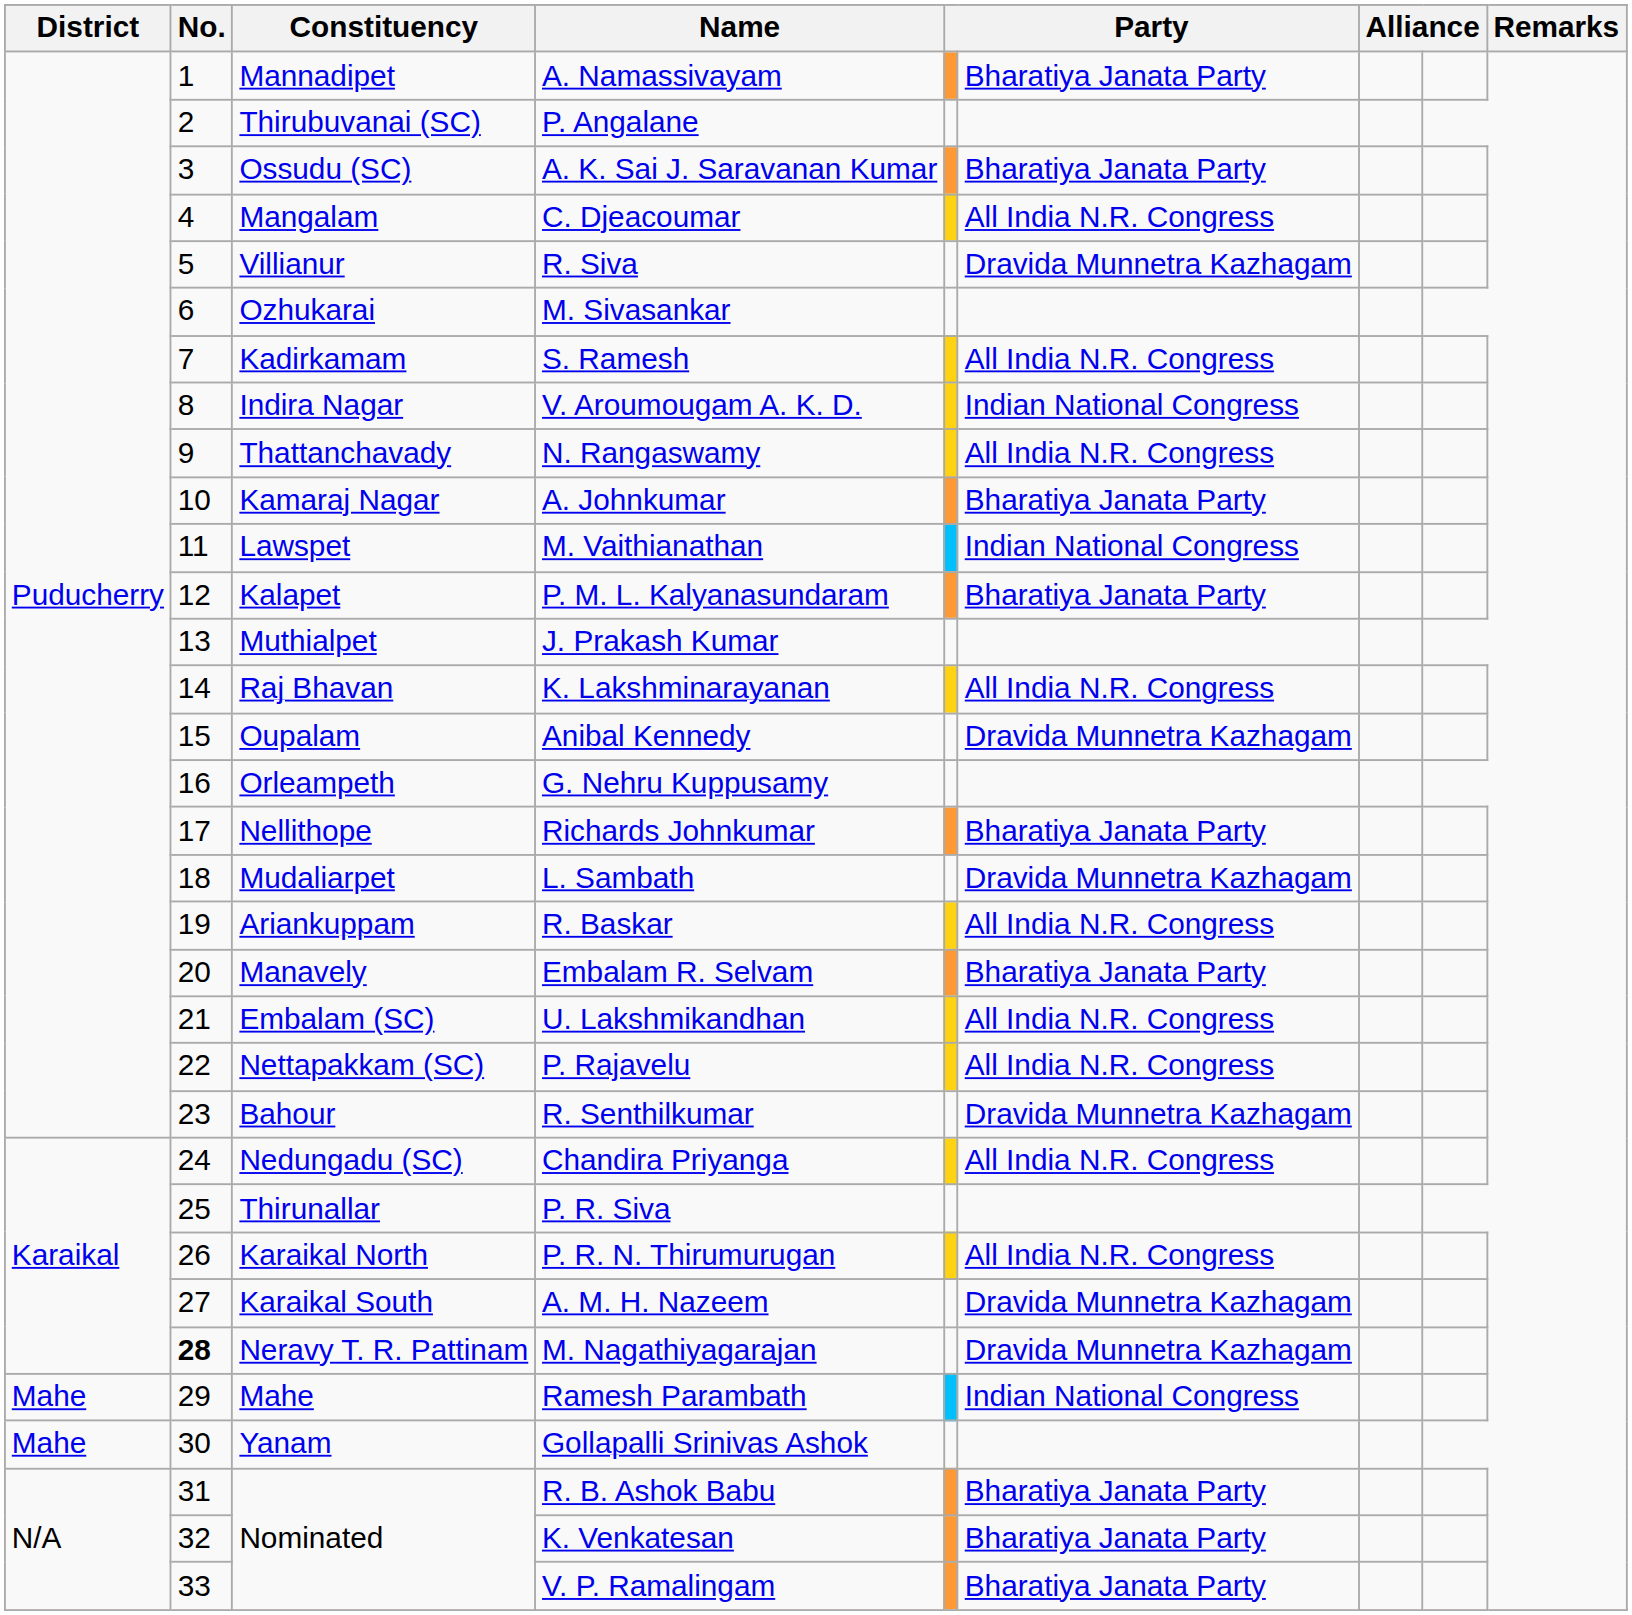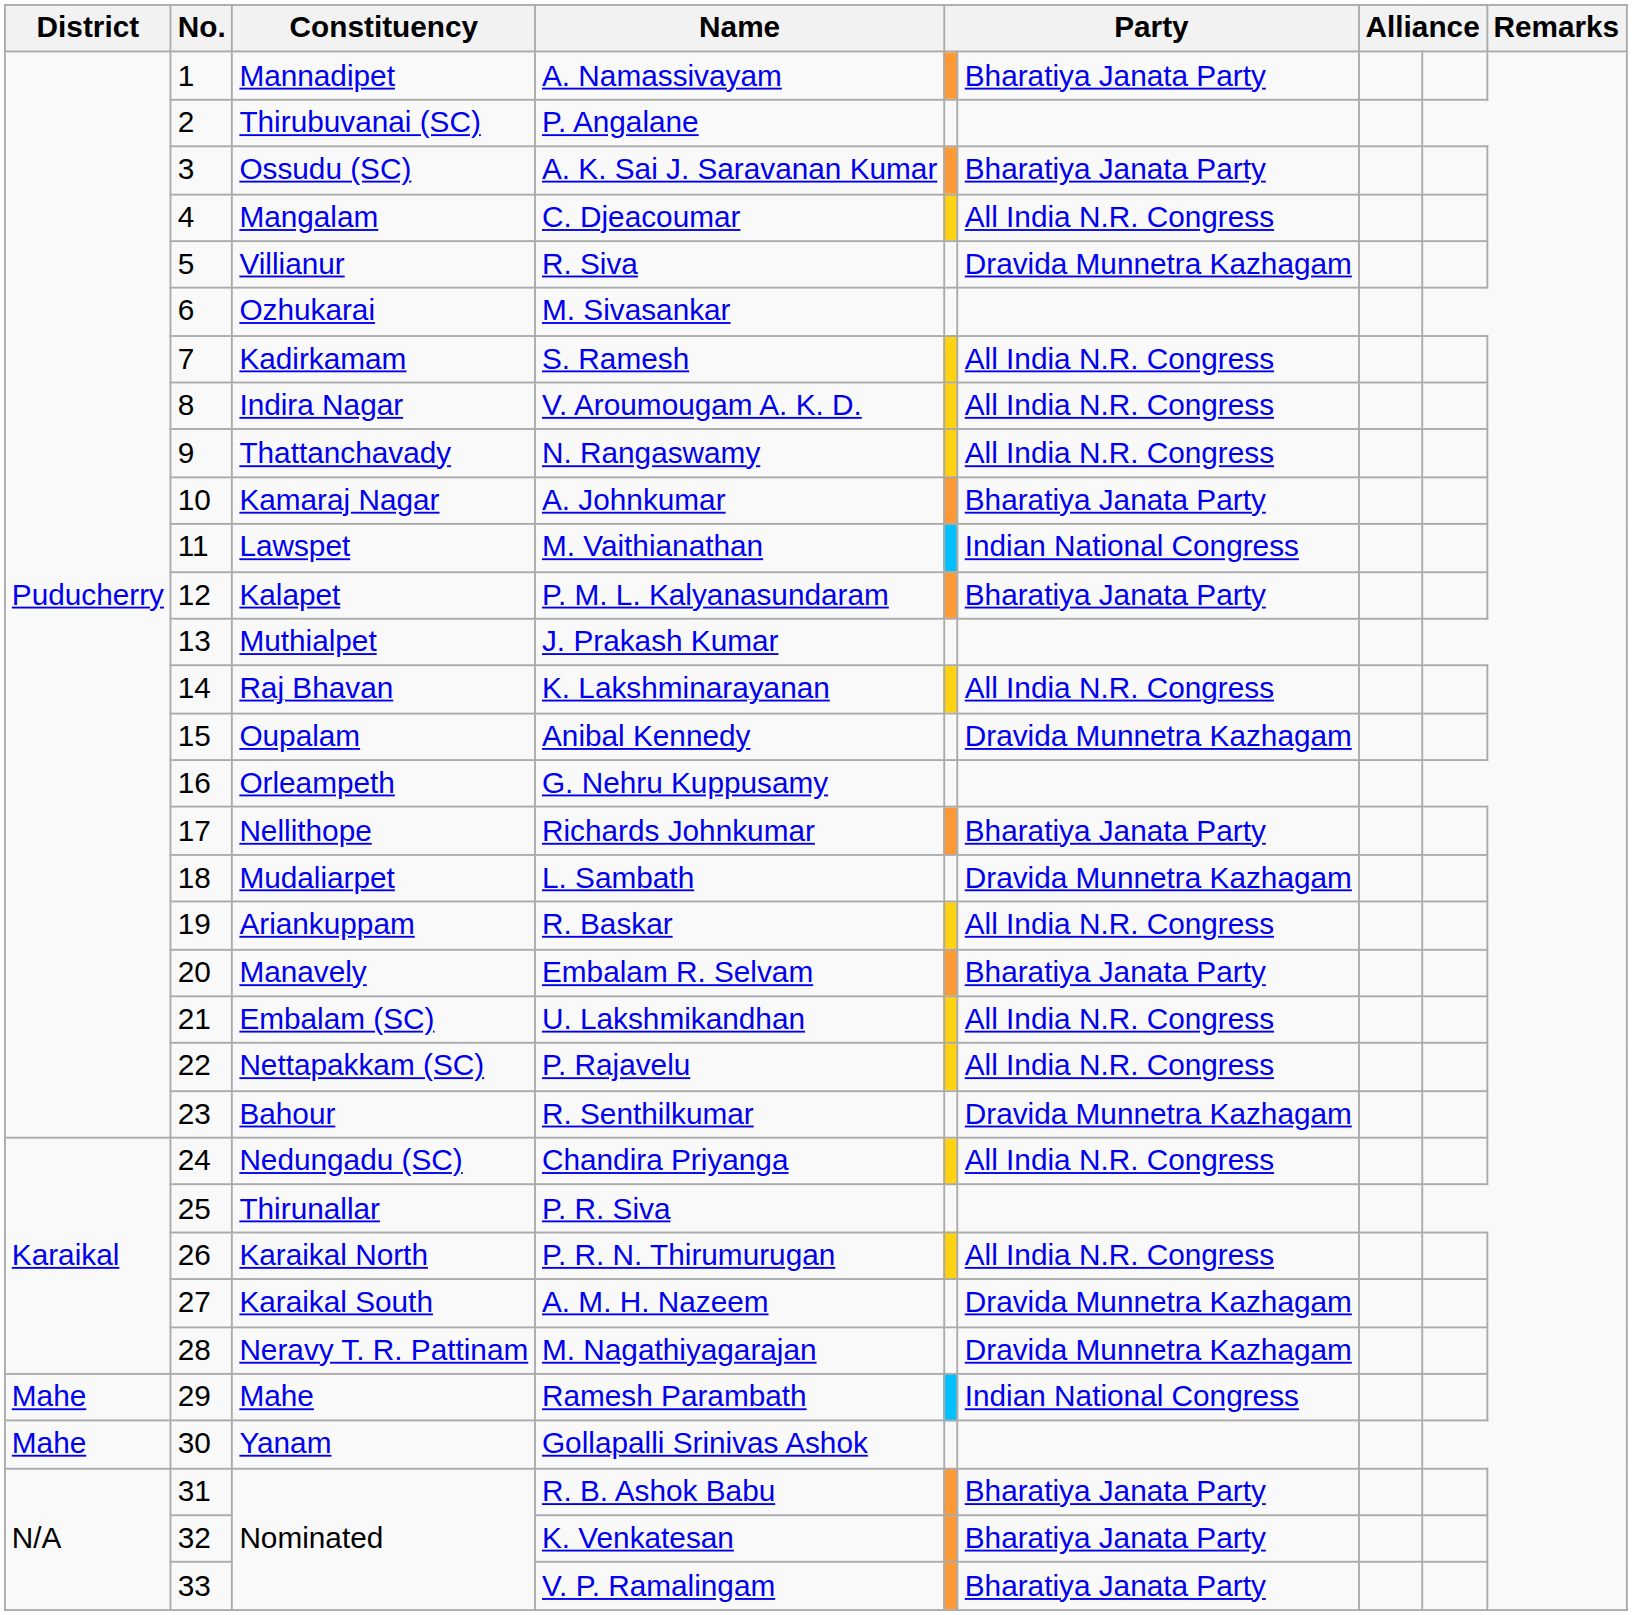V. Aroumougam A. K. D. | column 6: Indian National Congress -> All India N.R. Congress
M. Nagathiyagarajan | No.: bold -> normal
